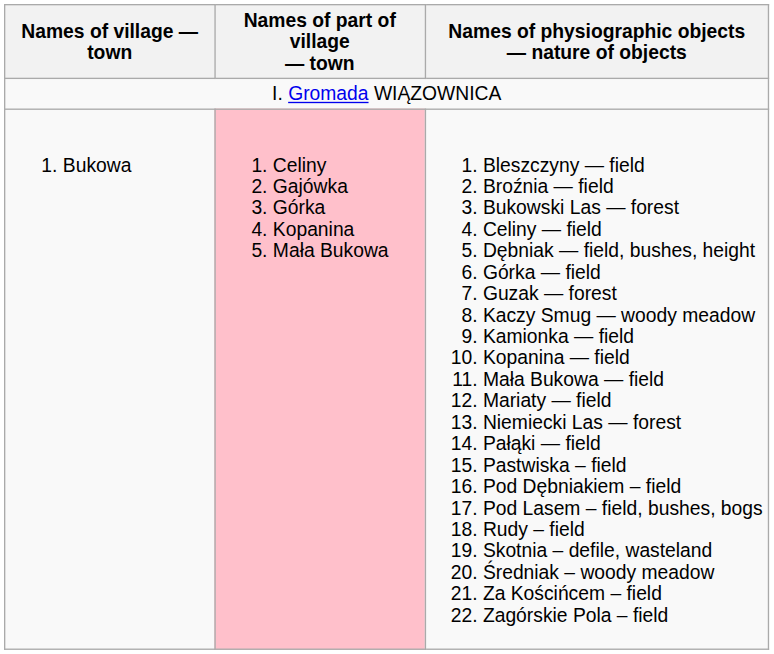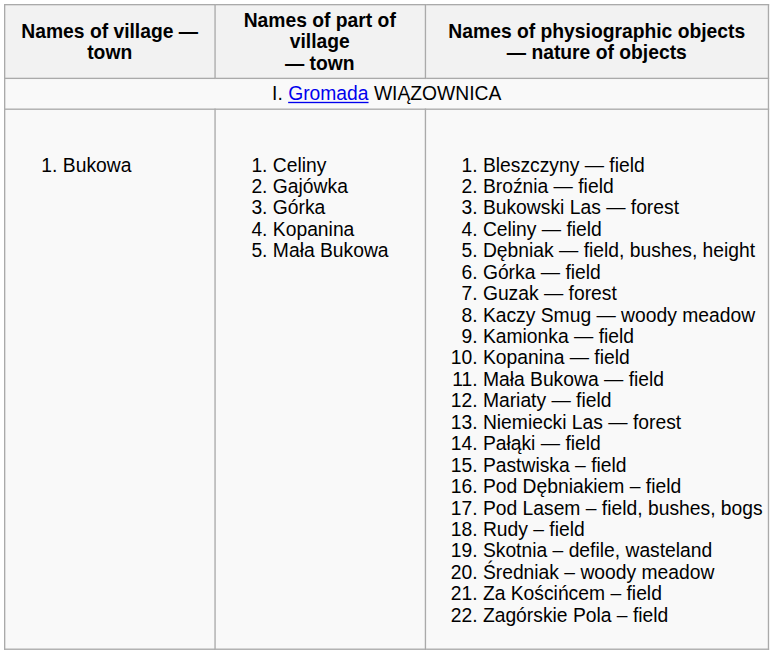Bukowa | Names of part of village — town: pink background -> no background
